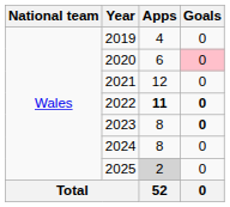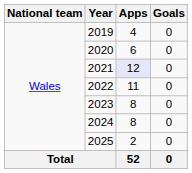2020 | Goals: pink background -> no background
2021 | Apps: no background -> lavender background
2022 | Apps: bold -> normal
2022 | Goals: bold -> normal
2023 | Goals: bold -> normal
2025 | Apps: lightgrey background -> no background
